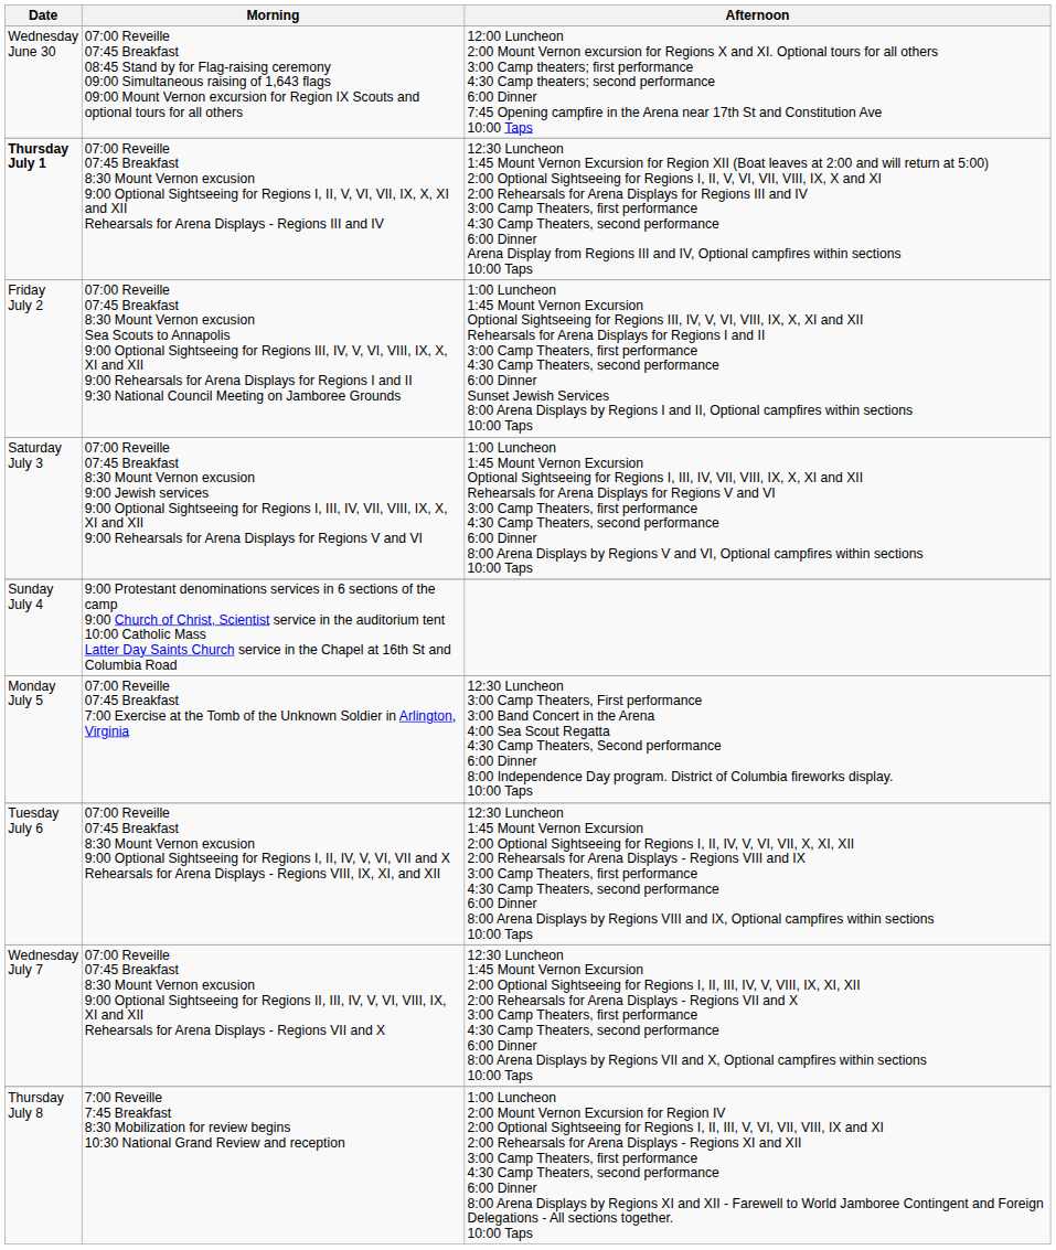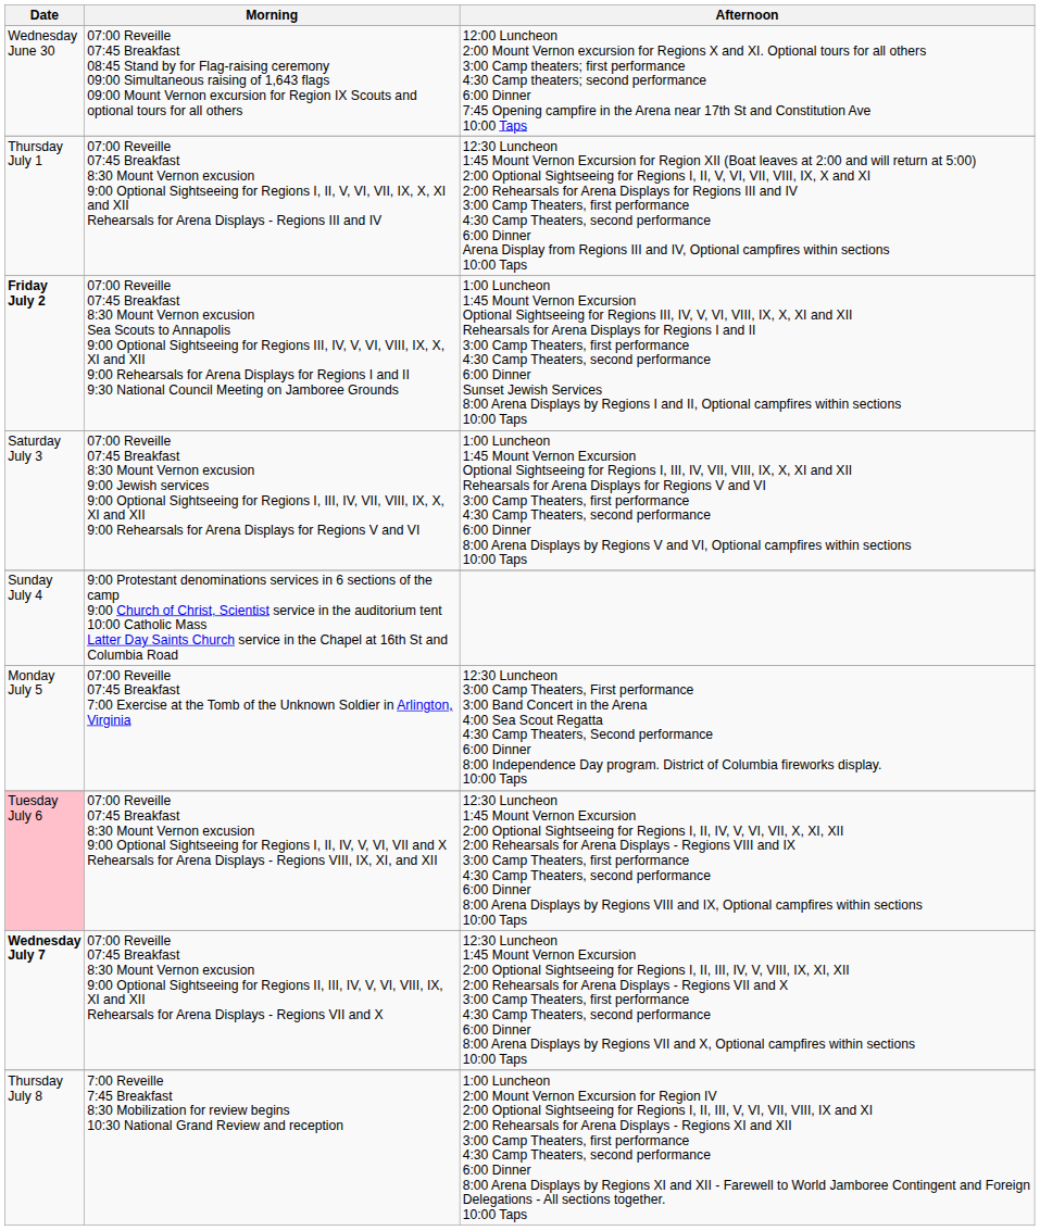Thursday July 1 | Date: bold -> normal
Friday July 2 | Date: normal -> bold
Tuesday July 6 | Date: no background -> pink background
Wednesday July 7 | Date: normal -> bold
